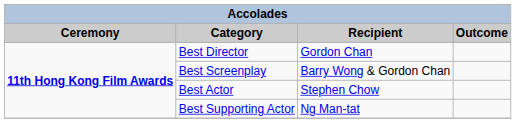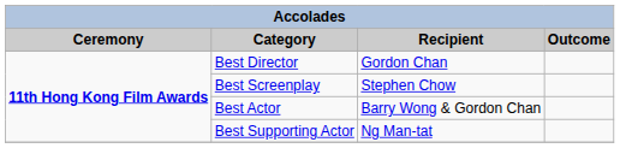Best Screenplay | Recipient: Barry Wong & Gordon Chan -> Stephen Chow
Best Actor | Recipient: Stephen Chow -> Barry Wong & Gordon Chan
